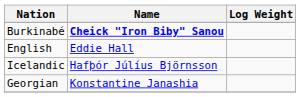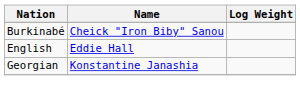Burkinabé | Name: bold -> normal
- row: Icelandic | Hafþór Júlíus Björnsson
